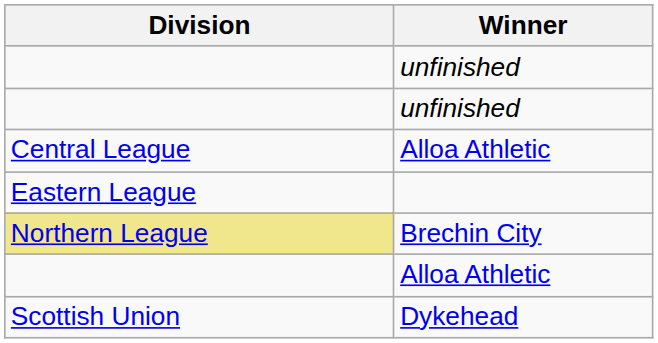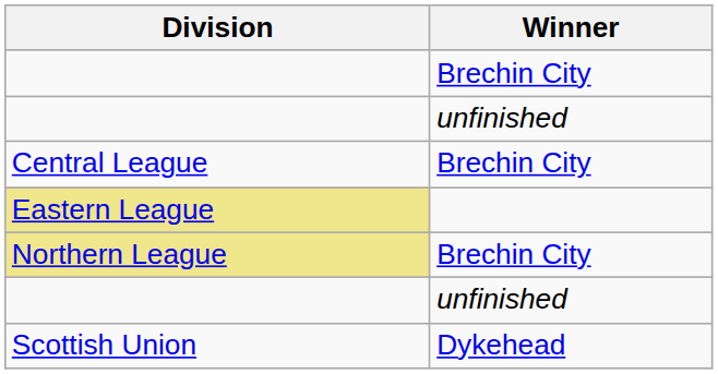row 2 | Winner: unfinished -> Brechin City
row 4 | Winner: Alloa Athletic -> Brechin City
row 5 | Division: no background -> khaki background
row 7 | Winner: Alloa Athletic -> unfinished
